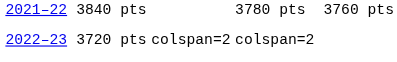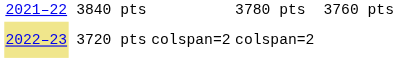3720 pts | column 1: no background -> khaki background
